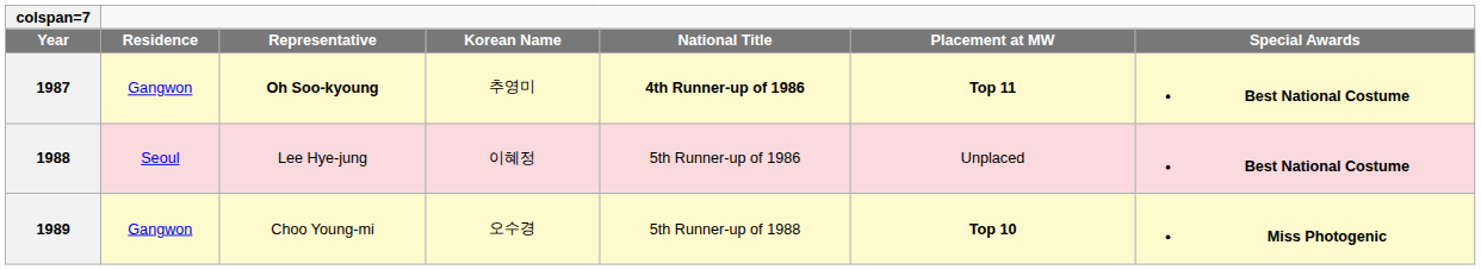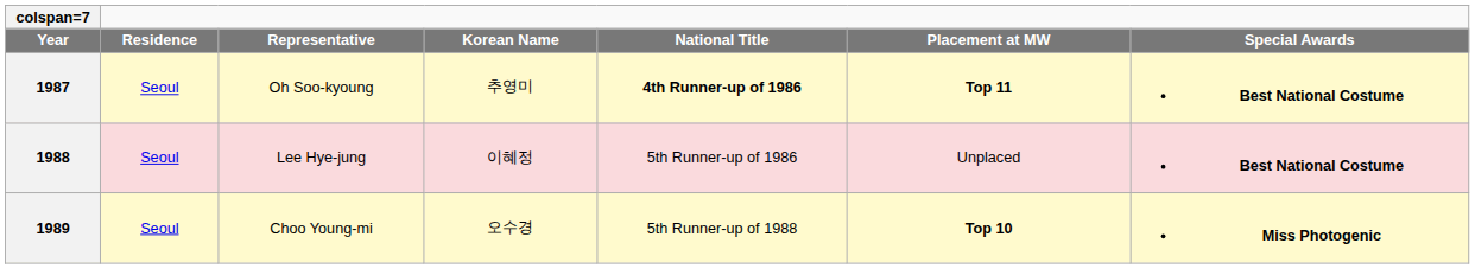1987 | Residence: Gangwon -> Seoul
1987 | Representative: bold -> normal
1989 | Residence: Gangwon -> Seoul
